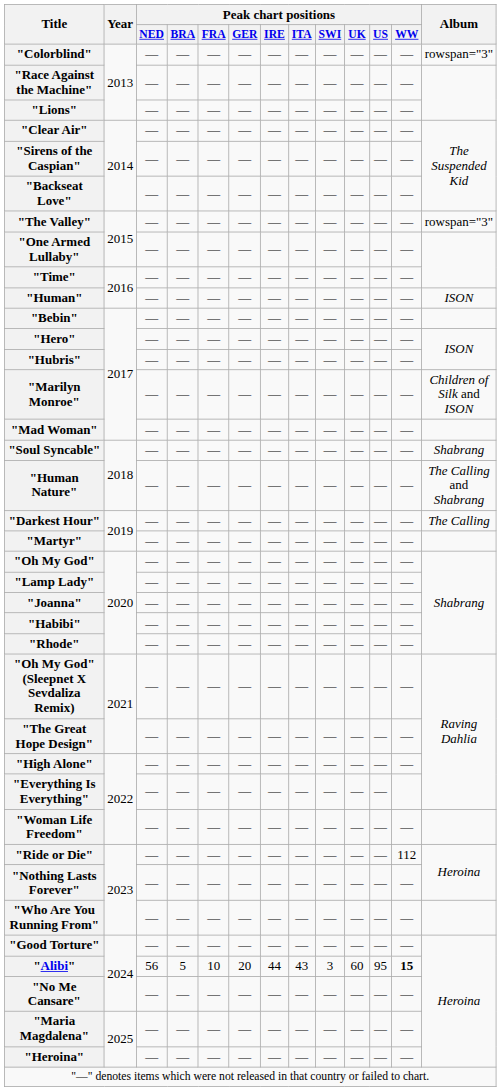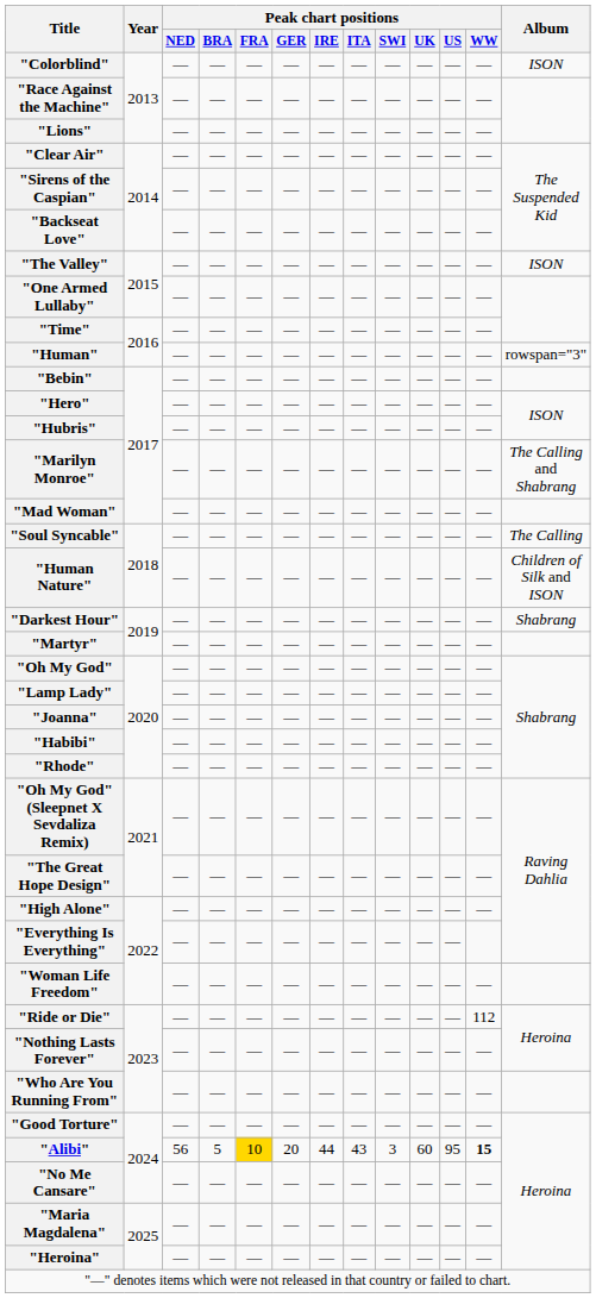"Colorblind" | Album: rowspan="3" -> ISON
"The Valley" | Album: rowspan="3" -> ISON
"Human" | Album: ISON -> rowspan="3"
"Marilyn Monroe" | Album: Children of Silk and ISON -> The Calling and Shabrang
"Soul Syncable" | Album: Shabrang -> The Calling
"Human Nature" | Album: The Calling and Shabrang -> Children of Silk and ISON
"Darkest Hour" | Album: The Calling -> Shabrang
"Alibi" | Peak chart positions / FRA: no background -> gold background
